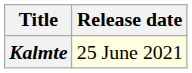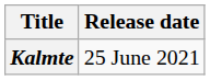Kalmte | Release date: lightyellow background -> no background
